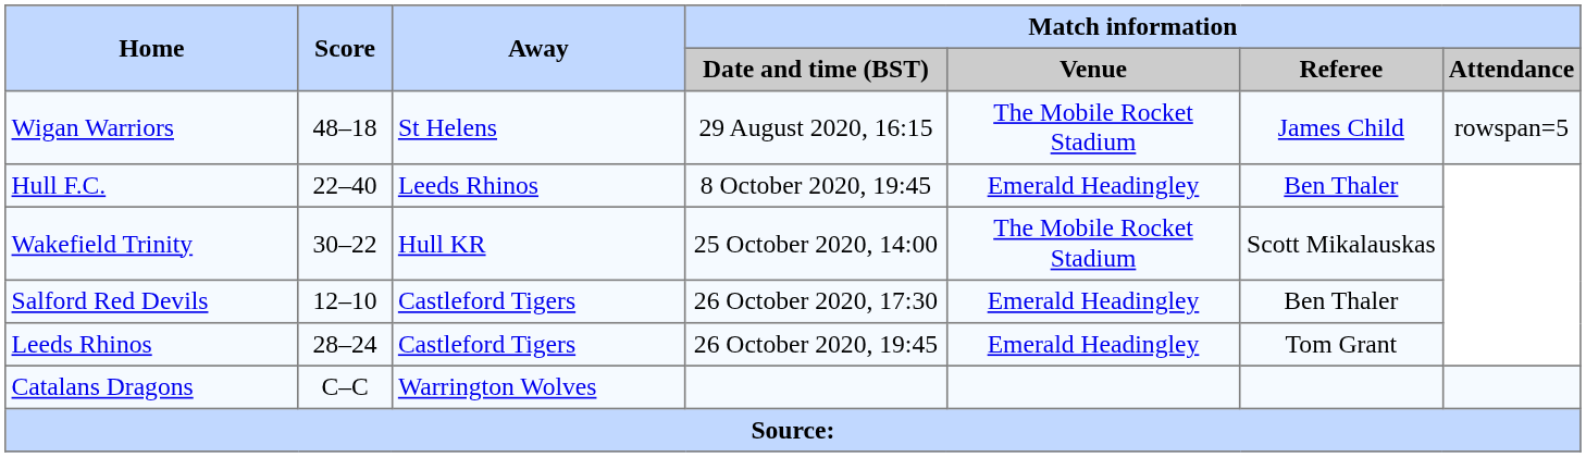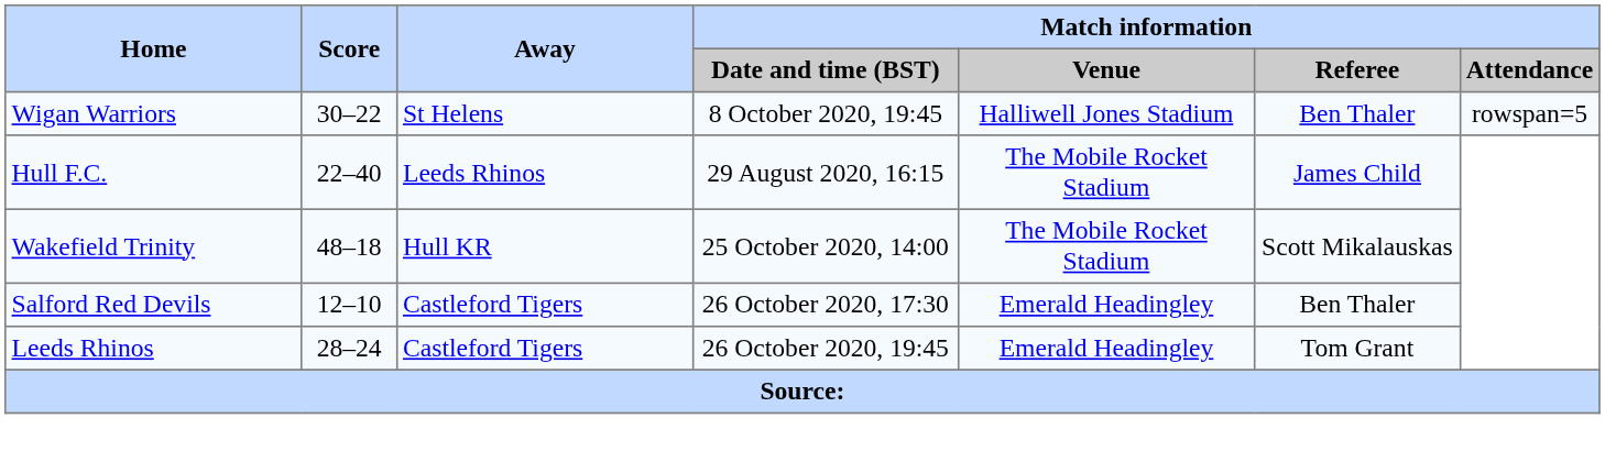Wigan Warriors | Score: 48–18 -> 30–22
Wigan Warriors | Match information / Date and time (BST): 29 August 2020, 16:15 -> 8 October 2020, 19:45
Wigan Warriors | Match information / Venue: The Mobile Rocket Stadium -> Halliwell Jones Stadium
Wigan Warriors | Match information / Referee: James Child -> Ben Thaler
Hull F.C. | Match information / Date and time (BST): 8 October 2020, 19:45 -> 29 August 2020, 16:15
Hull F.C. | Match information / Venue: Emerald Headingley -> The Mobile Rocket Stadium
Hull F.C. | Match information / Referee: Ben Thaler -> James Child
Wakefield Trinity | Score: 30–22 -> 48–18
- row: Catalans Dragons | C–C | Warrington Wolves
